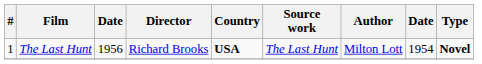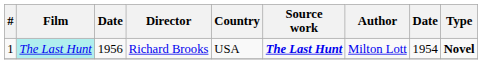row 2 | Film: no background -> paleturquoise background
row 2 | Country: bold -> normal
row 2 | Source work: normal -> bold
